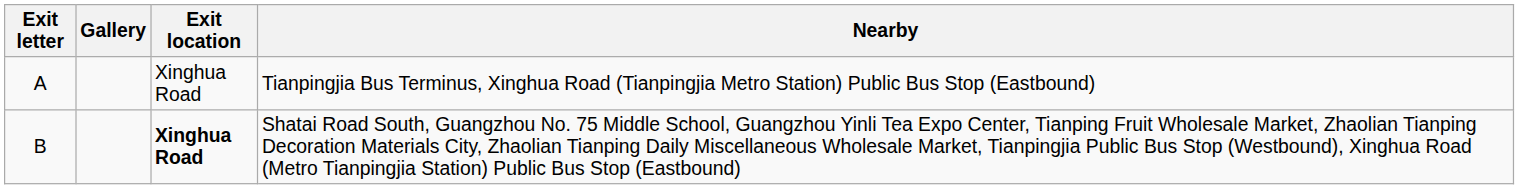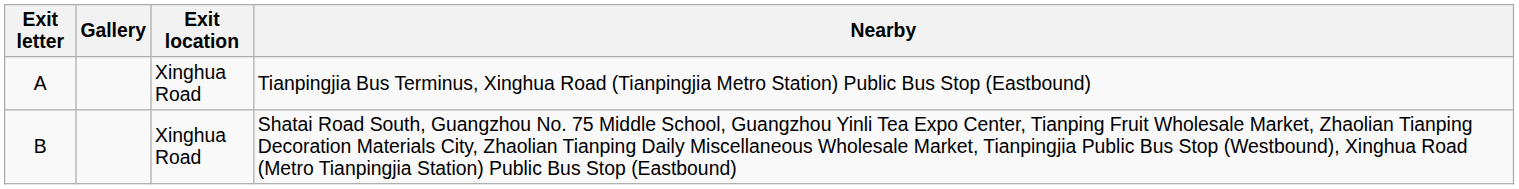B | Exit location: bold -> normal
